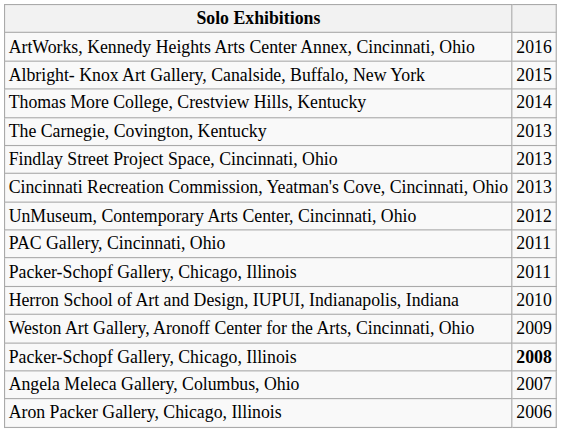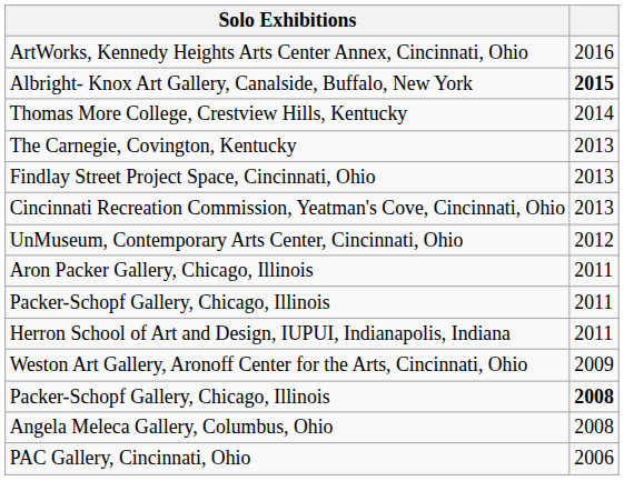row 3 | column 2: normal -> bold
row 9 | Solo Exhibitions: PAC Gallery, Cincinnati, Ohio -> Aron Packer Gallery, Chicago, Illinois
row 11 | column 2: 2010 -> 2011
row 14 | column 2: 2007 -> 2008
row 15 | Solo Exhibitions: Aron Packer Gallery, Chicago, Illinois -> PAC Gallery, Cincinnati, Ohio
